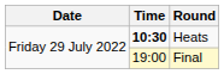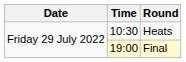Heats | Time: bold -> normal
